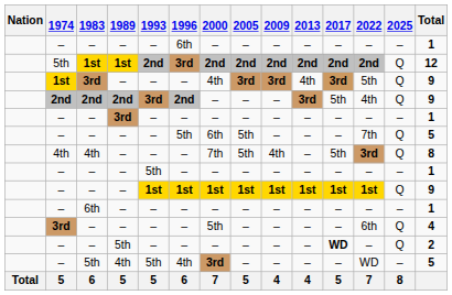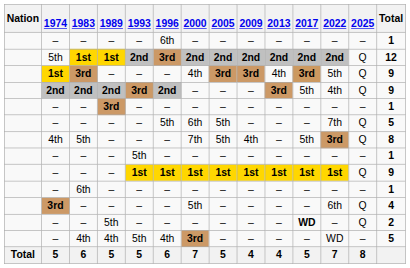row 8 | 1983: 4th -> 5th
row 14 | 1983: 5th -> 4th
